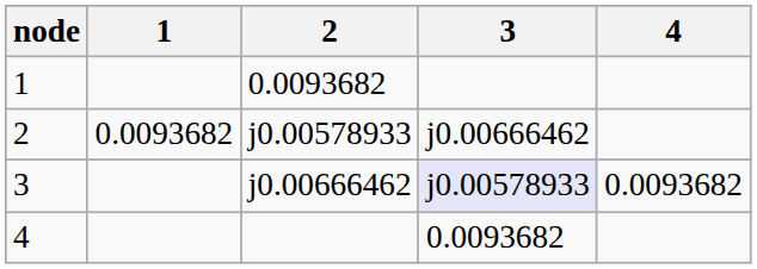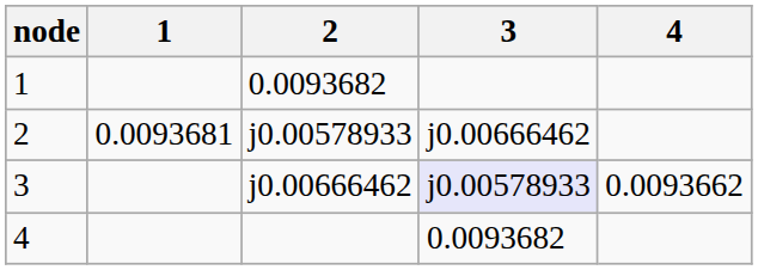row 3 | 1: 0.0093682 -> 0.0093681
row 4 | 4: 0.0093682 -> 0.0093662
